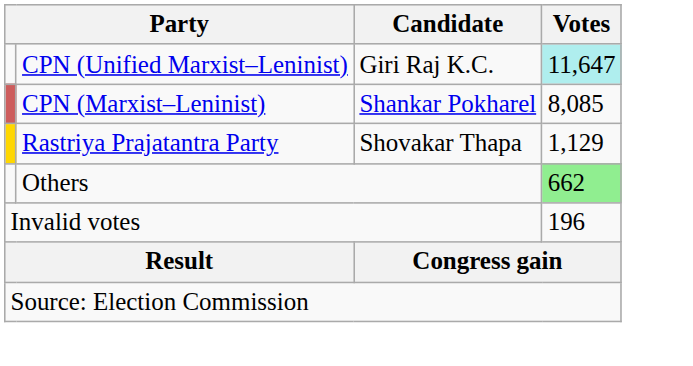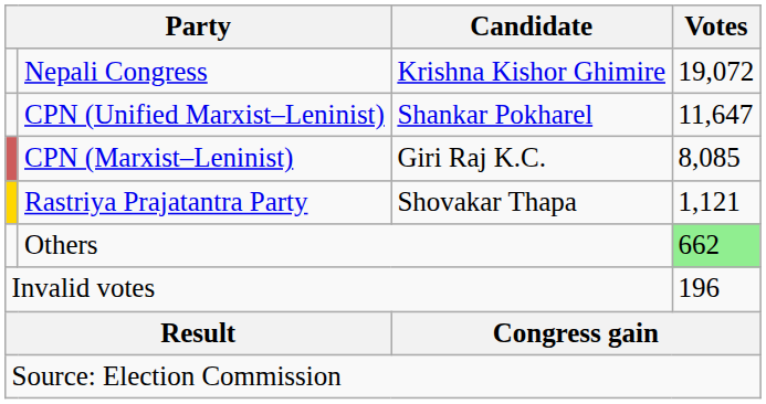+ row: Nepali Congress | Krishna Kishor Ghimire | 19,072
CPN (Unified Marxist–Leninist) | Candidate: Giri Raj K.C. -> Shankar Pokharel
CPN (Unified Marxist–Leninist) | Votes: paleturquoise background -> no background
CPN (Marxist–Leninist) | Candidate: Shankar Pokharel -> Giri Raj K.C.
Rastriya Prajatantra Party | Votes: 1,129 -> 1,121
